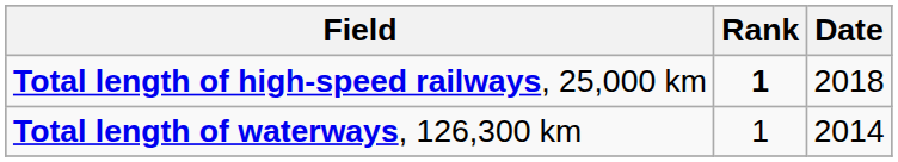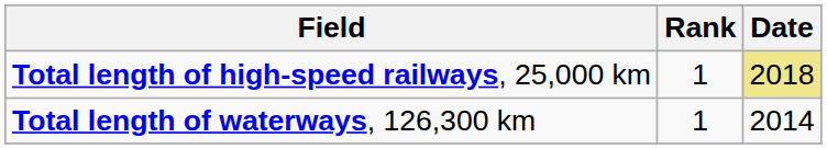row 2 | Rank: bold -> normal
row 2 | Date: no background -> khaki background
